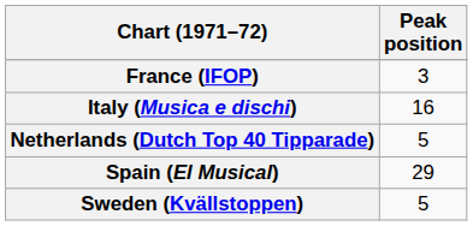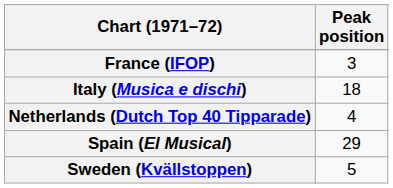Italy (Musica e dischi) | Peak position: 16 -> 18
Netherlands (Dutch Top 40 Tipparade) | Peak position: 5 -> 4
